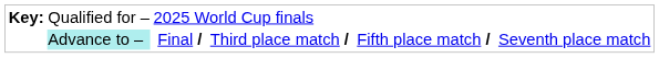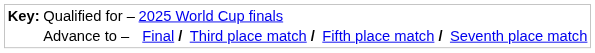Key: / Advance to – | column 2: paleturquoise background -> no background
